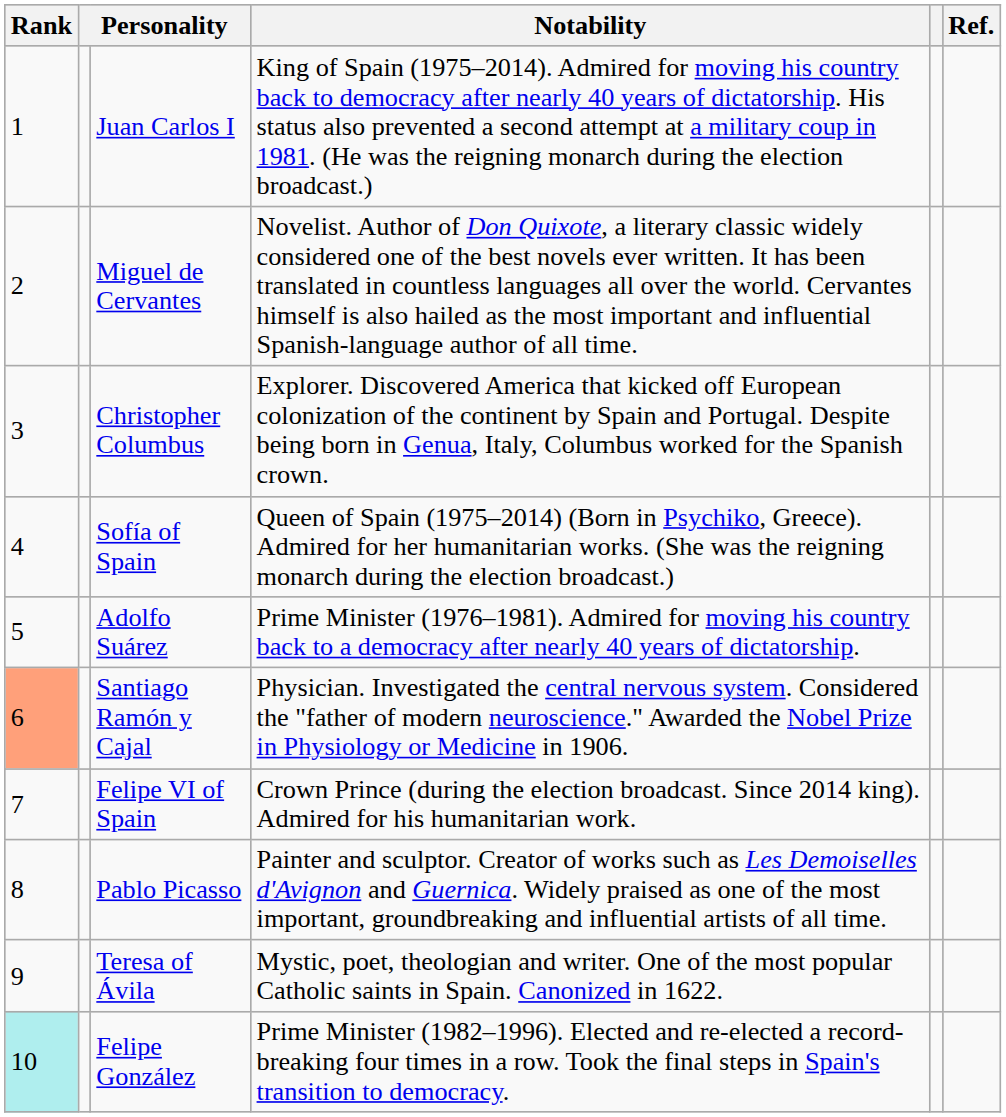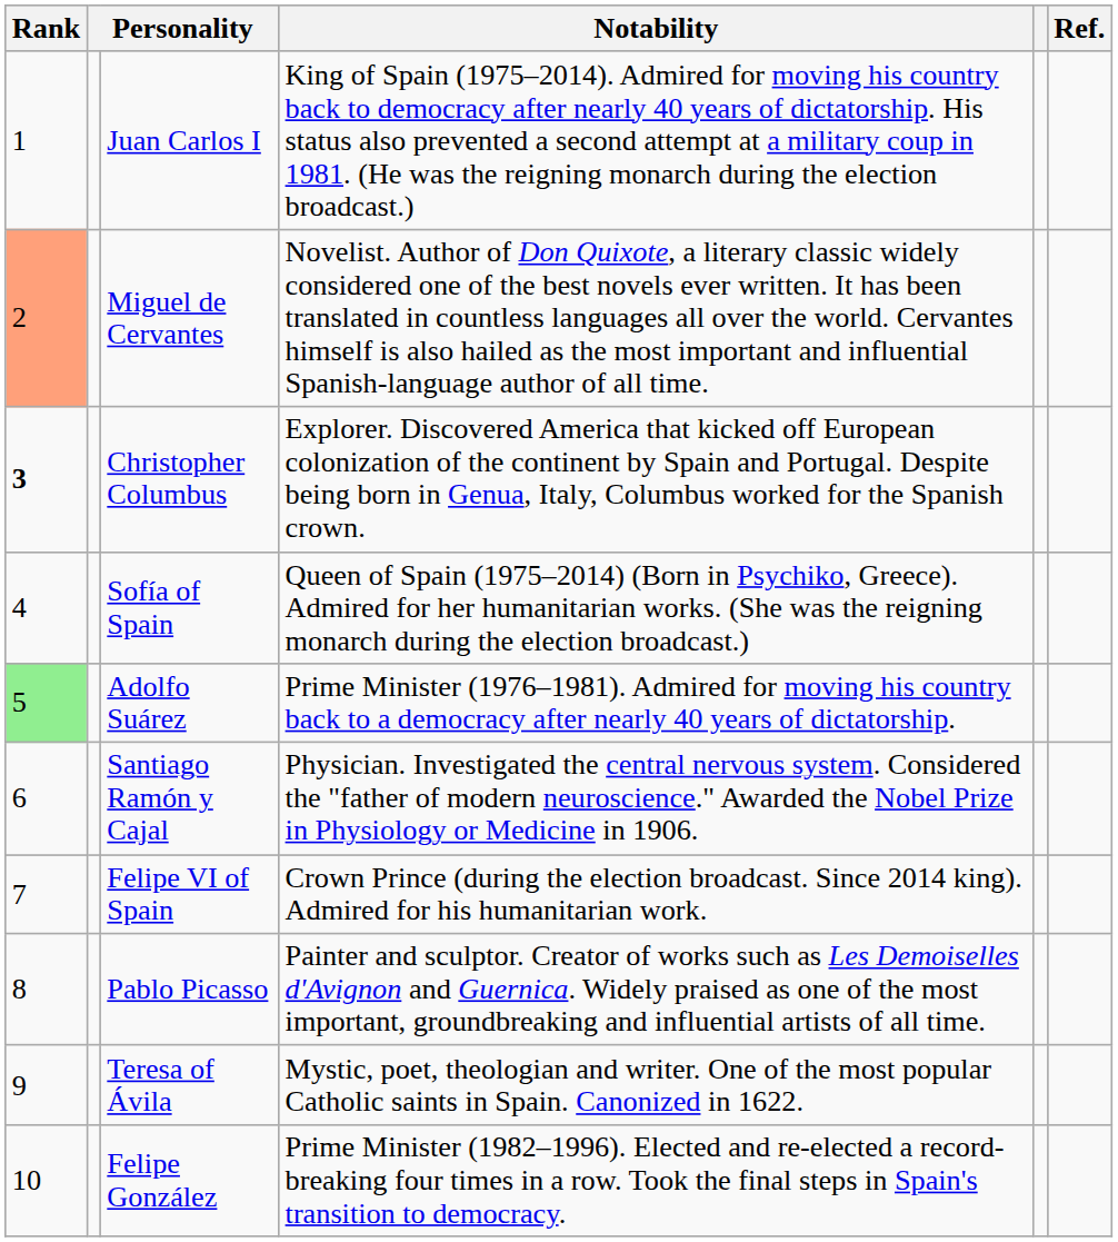Miguel de Cervantes | Rank: no background -> lightsalmon background
Christopher Columbus | Rank: normal -> bold
Adolfo Suárez | Rank: no background -> lightgreen background
Santiago Ramón y Cajal | Rank: lightsalmon background -> no background
Felipe González | Rank: paleturquoise background -> no background
